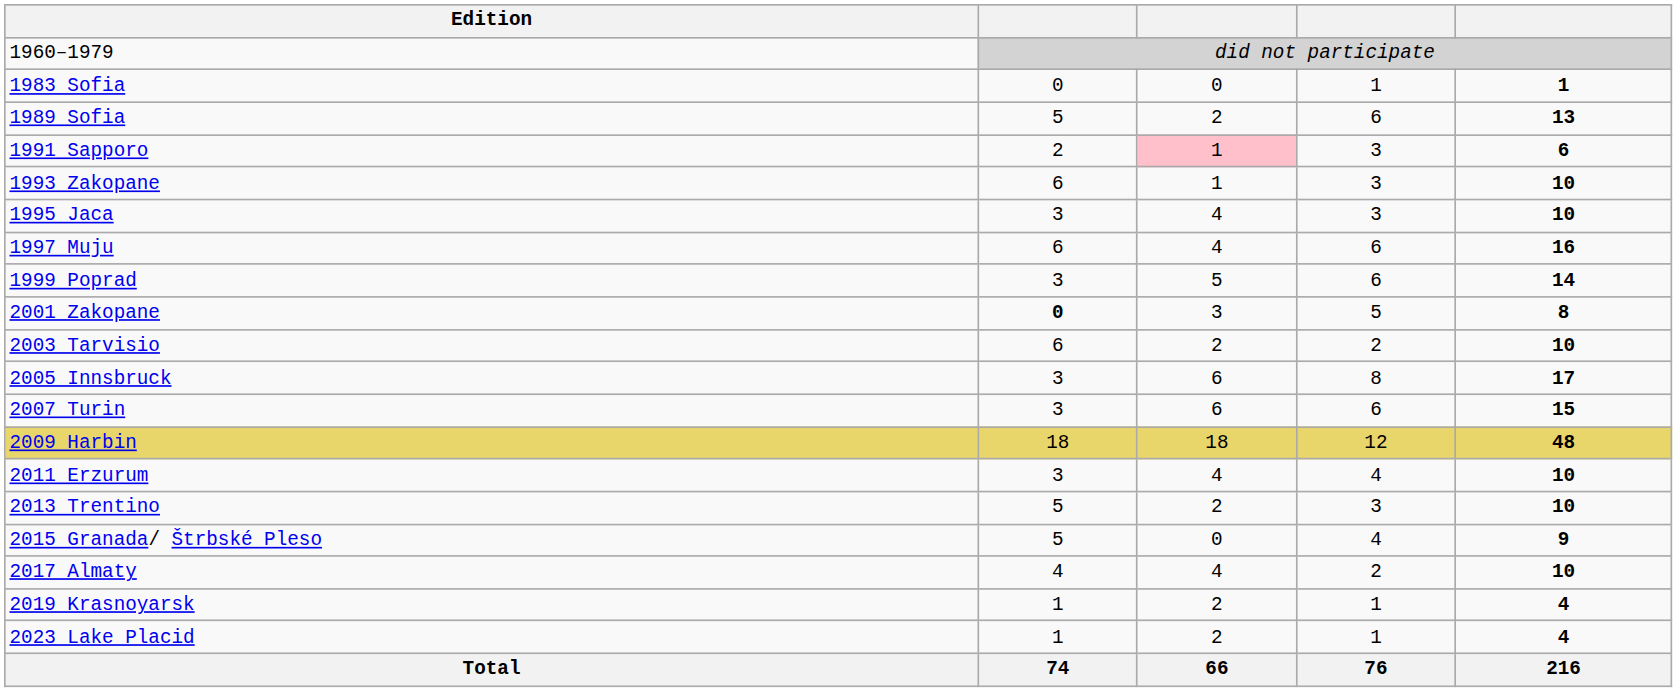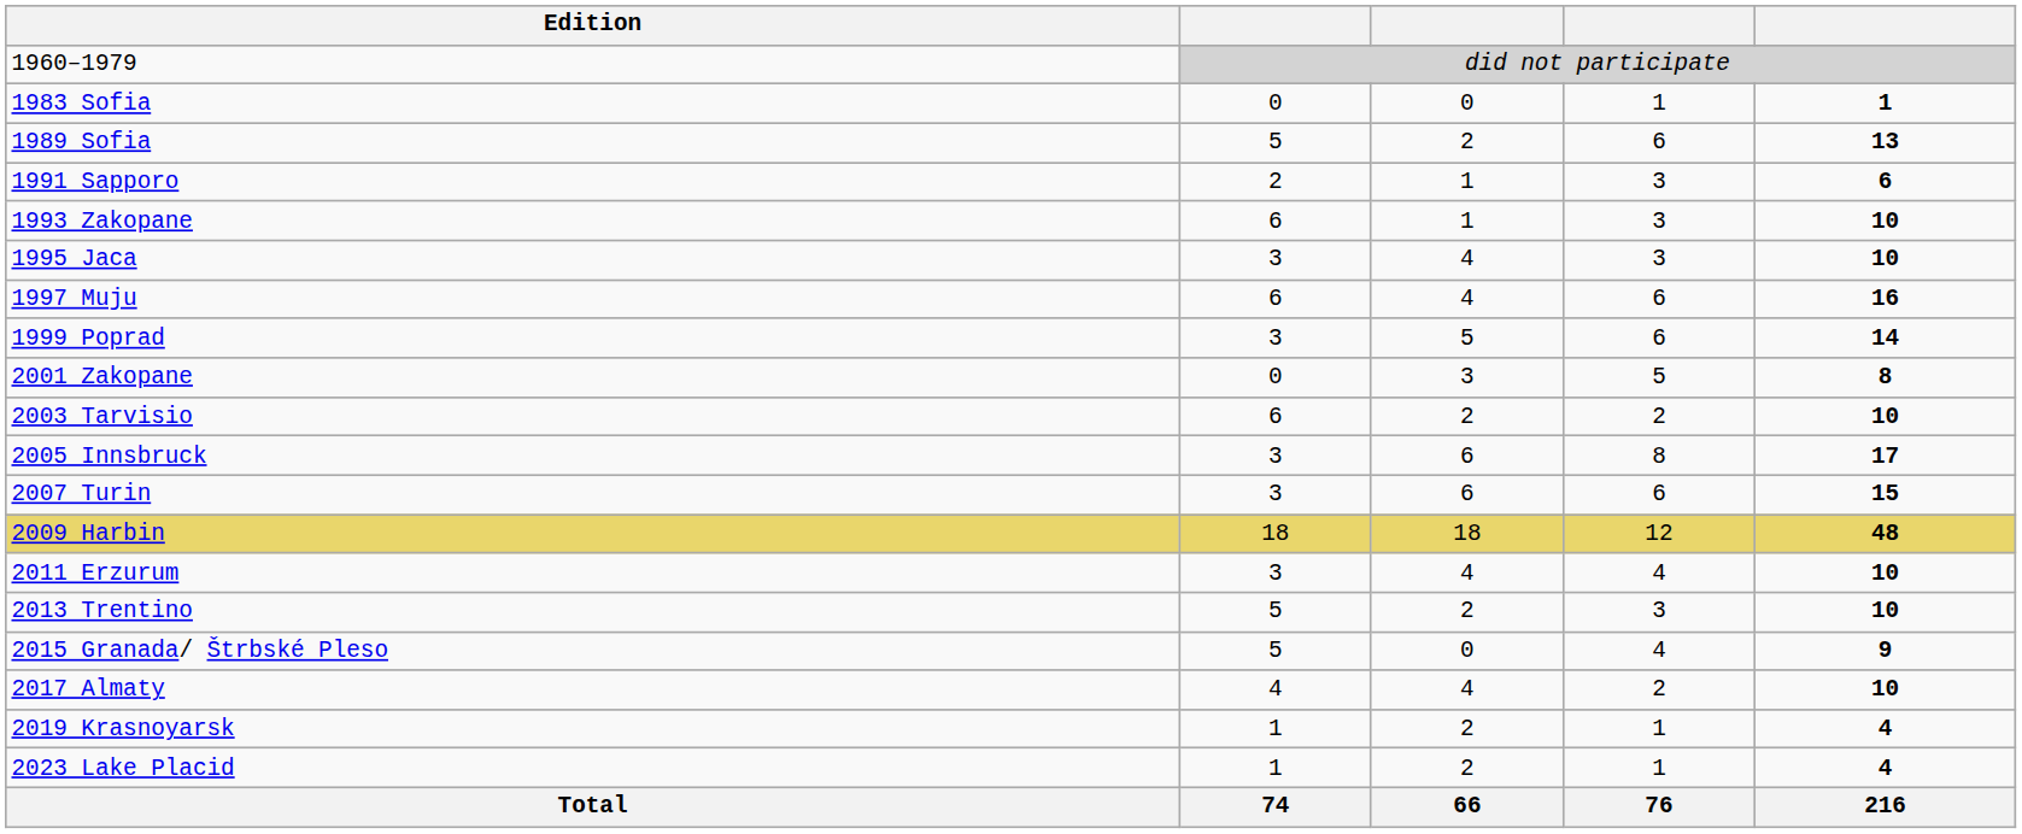1991 Sapporo | column 3: pink background -> no background
2001 Zakopane | column 2: bold -> normal
